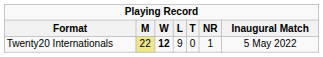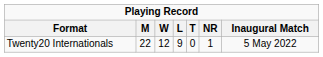Twenty20 Internationals | M: khaki background -> no background
Twenty20 Internationals | W: bold -> normal
